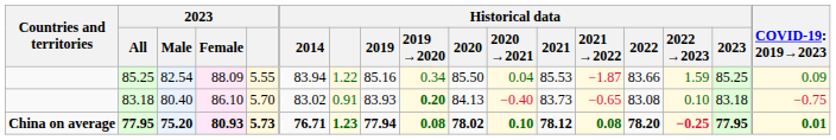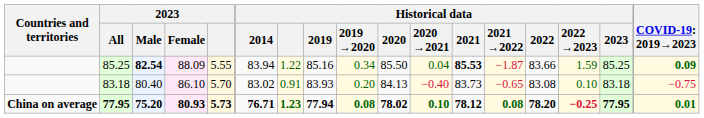row 3 | 2023 / Male: normal -> bold
row 3 | Historical data / 2021: normal -> bold
row 3 | column 17: normal -> bold
row 4 | Historical data / 2019 →2020: bold -> normal
